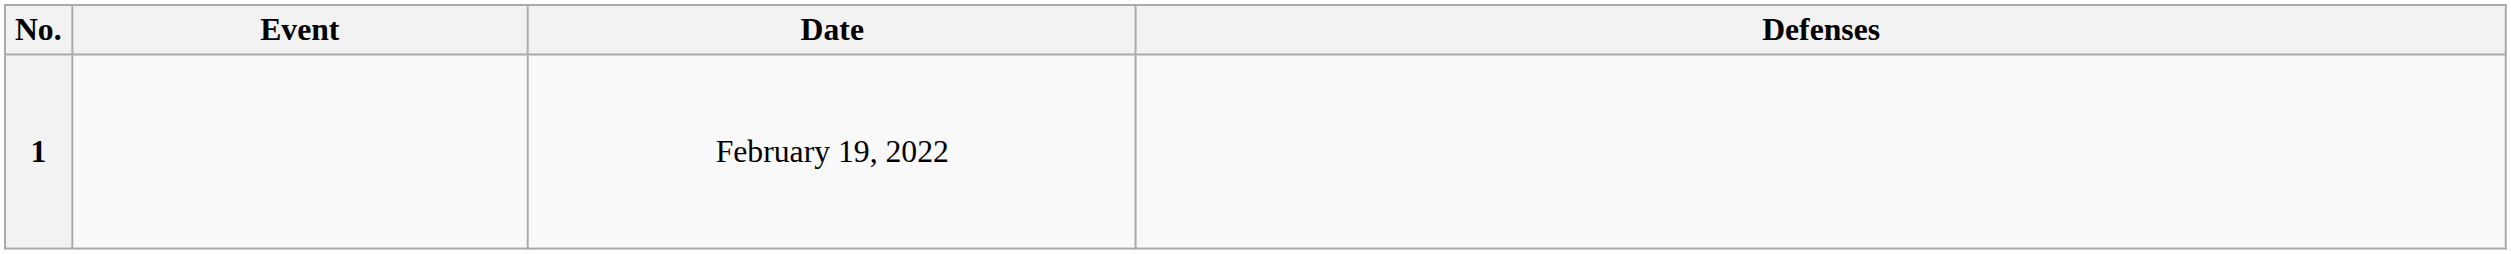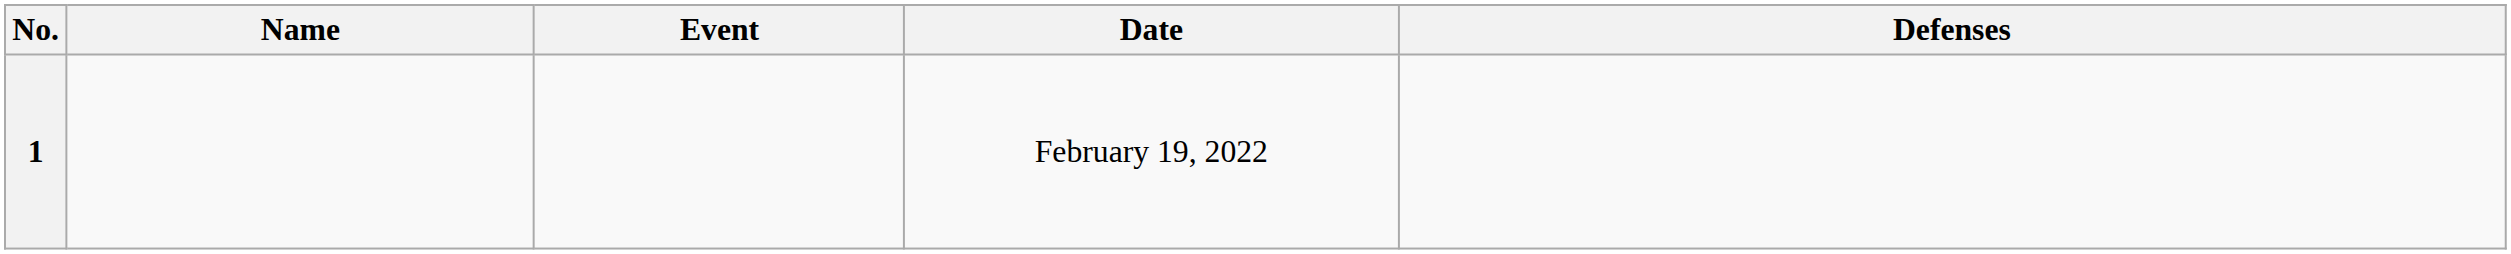+ column: Name
